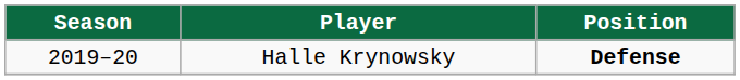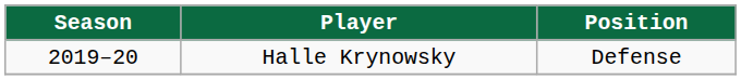Halle Krynowsky | Position: bold -> normal
